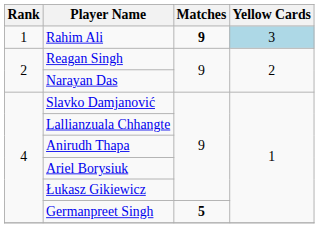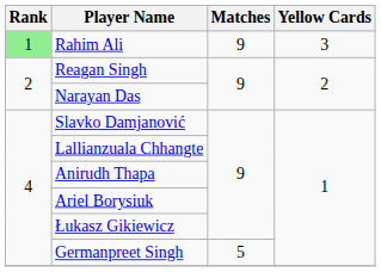Rahim Ali | Rank: no background -> lightgreen background
Rahim Ali | Matches: bold -> normal
Rahim Ali | Yellow Cards: lightblue background -> no background
Germanpreet Singh | Matches: bold -> normal
